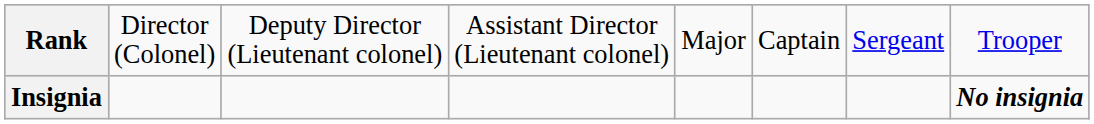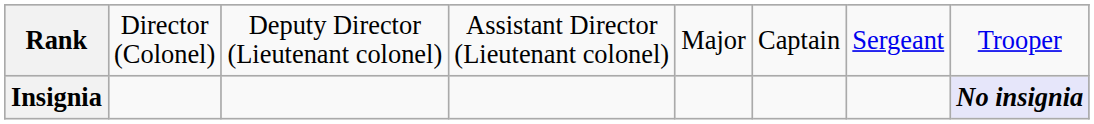Insignia | column 8: no background -> lavender background
